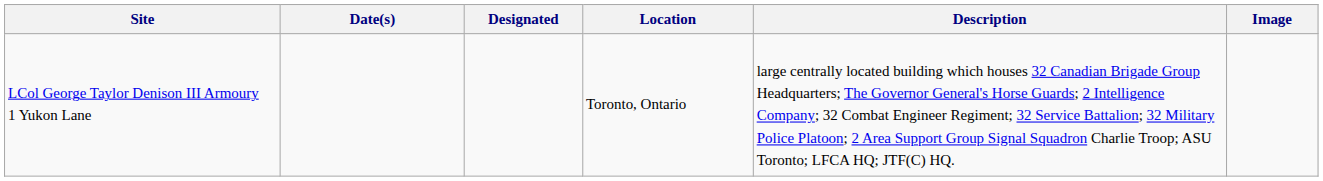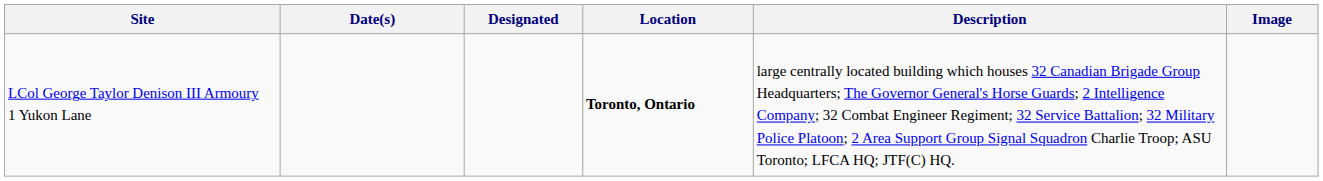LCol George Taylor Denison III Armoury 1 Yukon Lane | Location: normal -> bold
